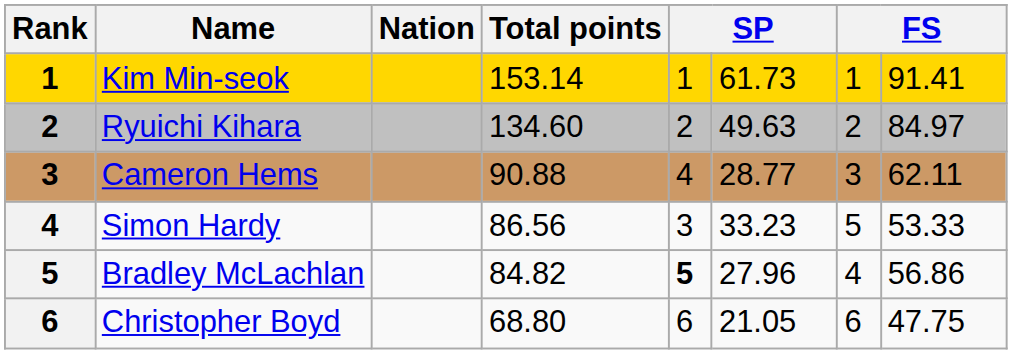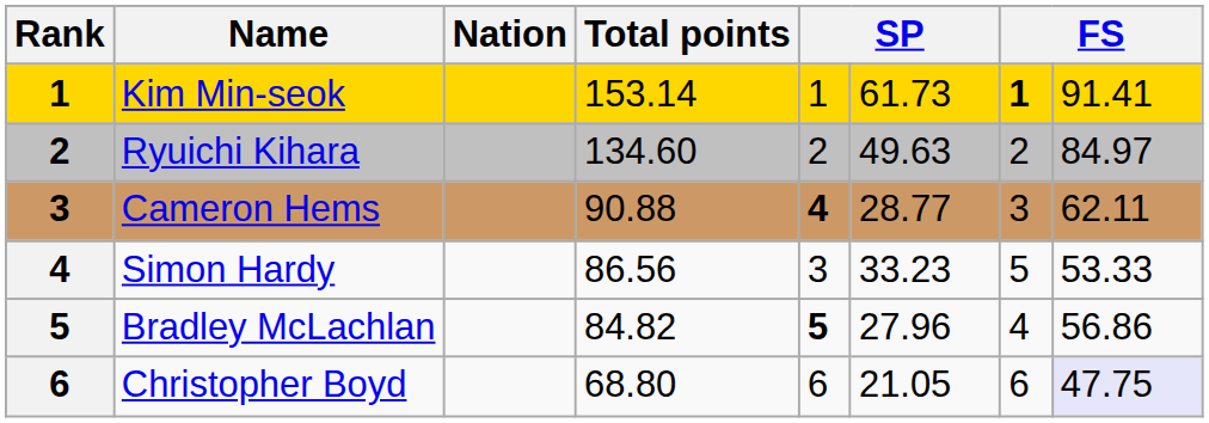Kim Min-seok | column 7: normal -> bold
Cameron Hems | column 5: normal -> bold
Christopher Boyd | column 8: no background -> lavender background
